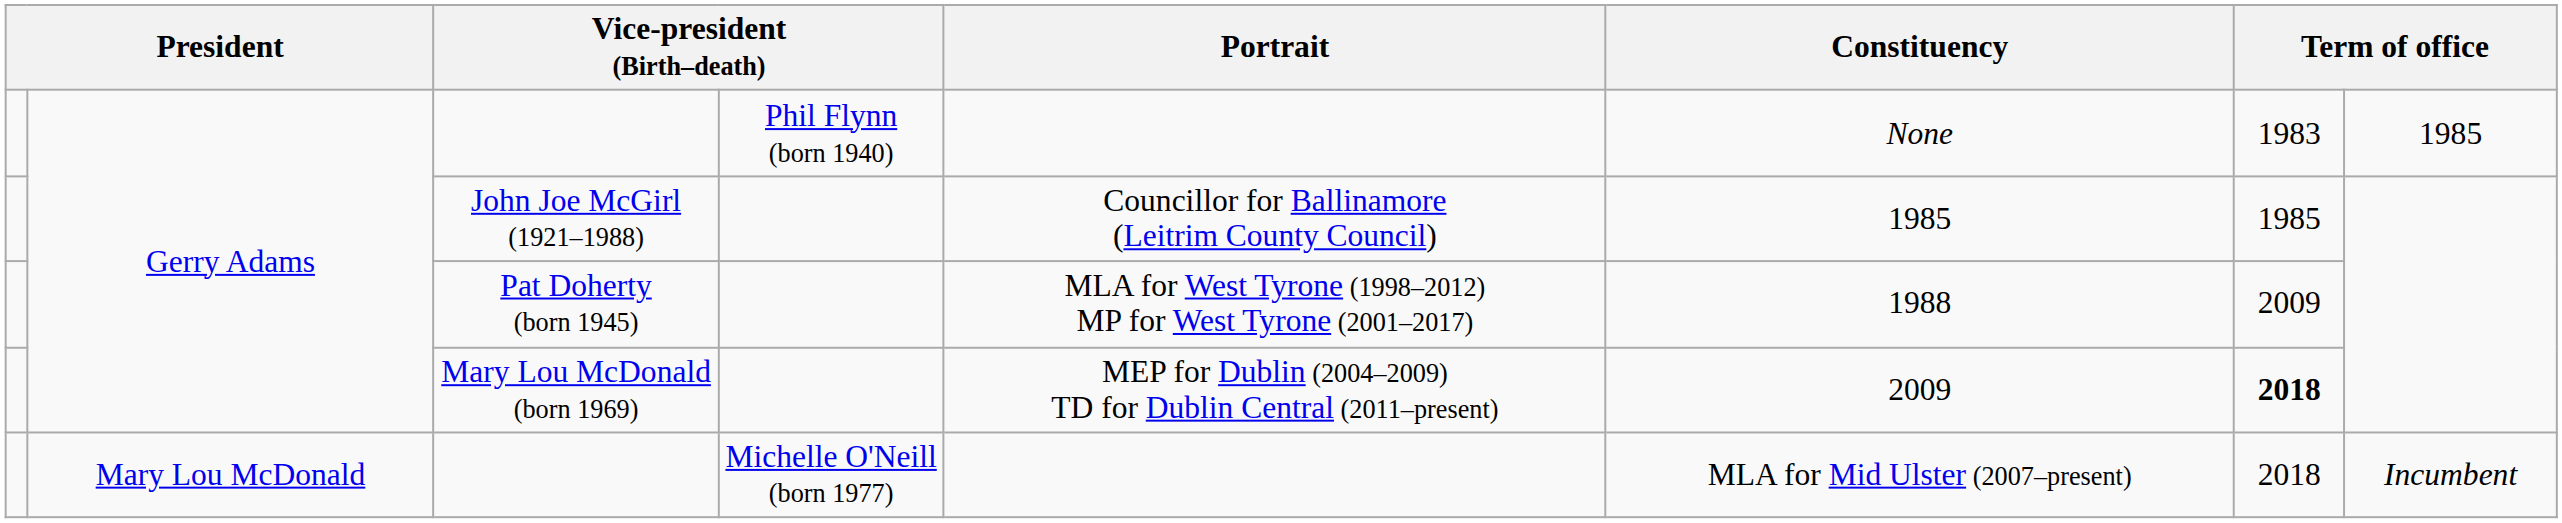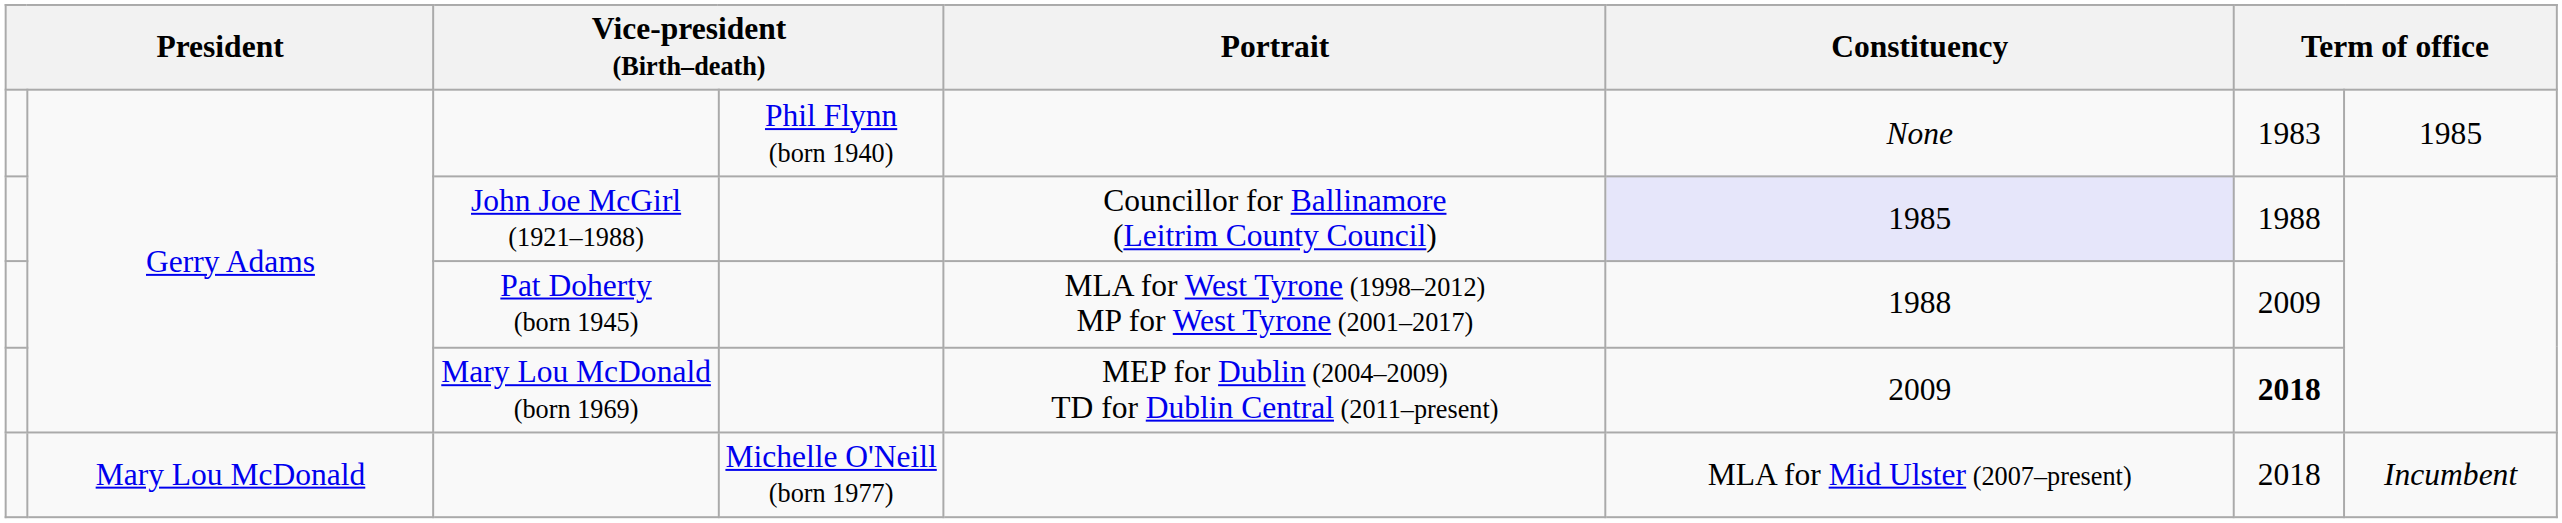John Joe McGirl (1921–1988) | Constituency: no background -> lavender background
John Joe McGirl (1921–1988) | column 7: 1985 -> 1988
